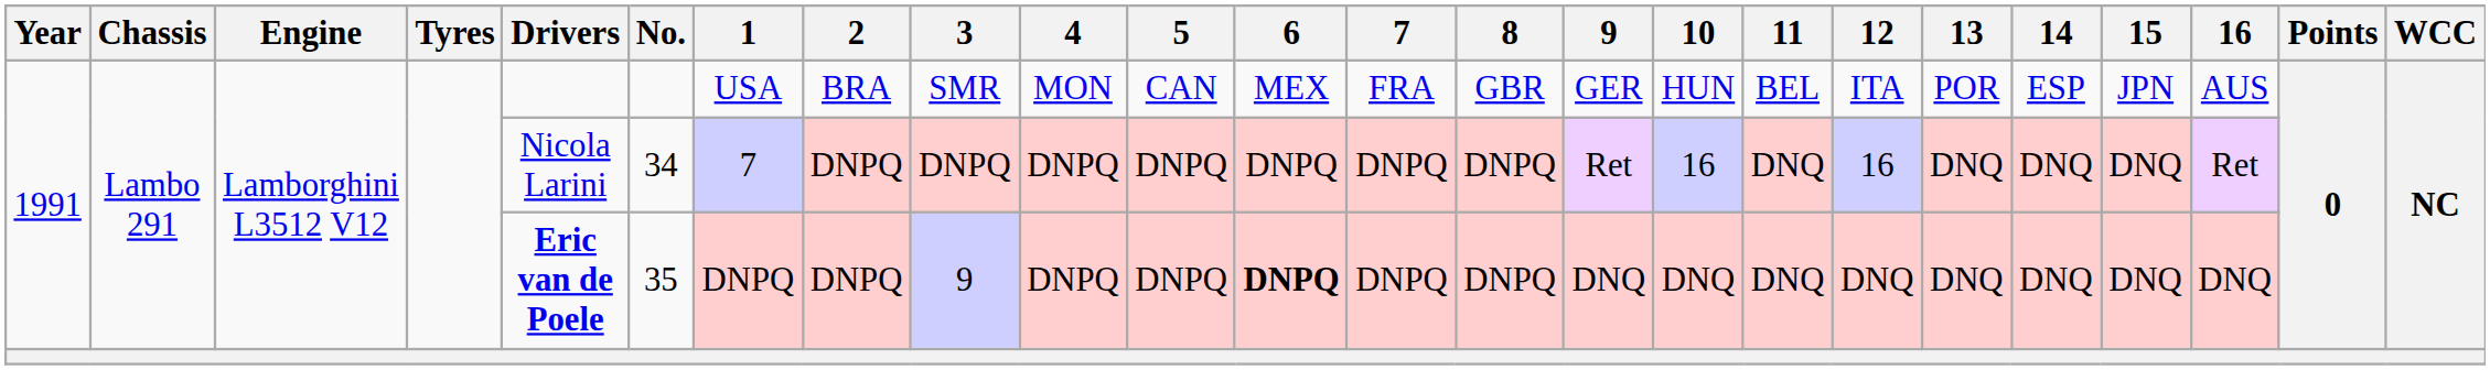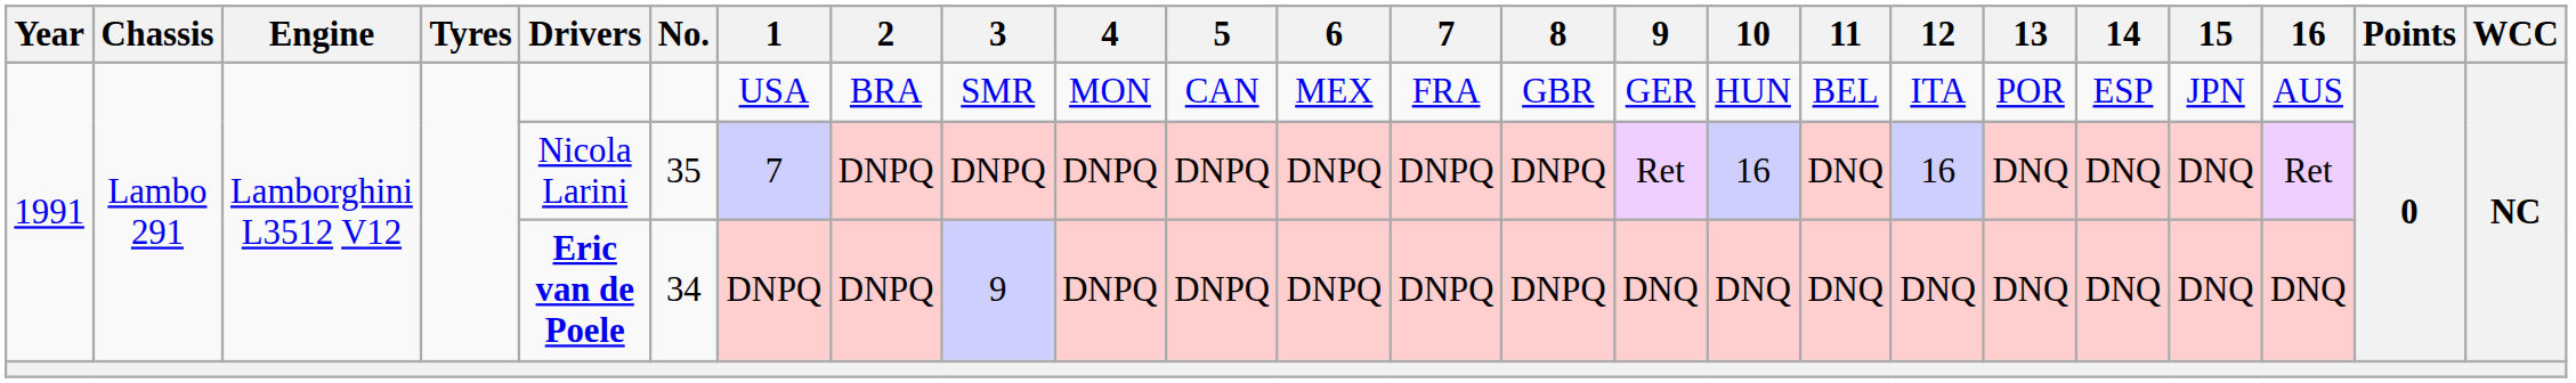row 3 | No.: 34 -> 35
row 4 | No.: 35 -> 34
row 4 | 6: bold -> normal
